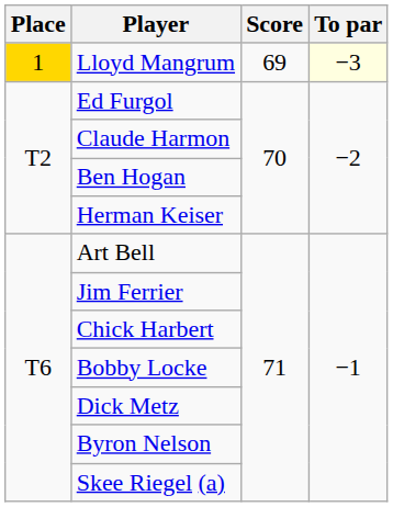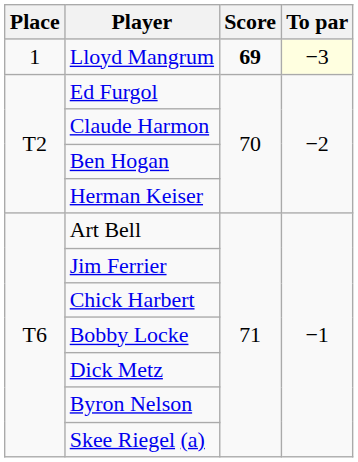Lloyd Mangrum | Place: gold background -> no background
Lloyd Mangrum | Score: normal -> bold
